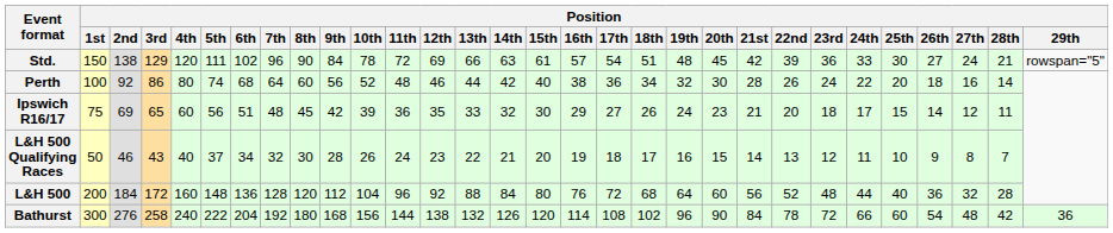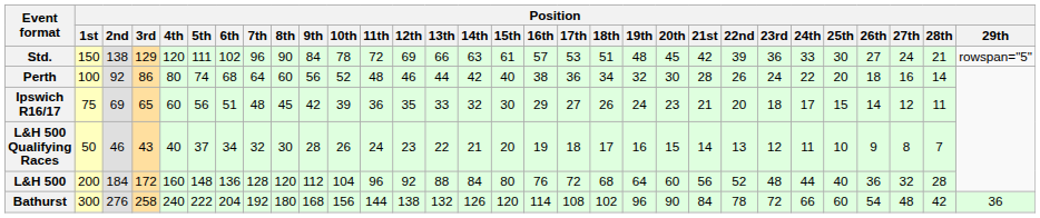Std. | Position / 17th: 54 -> 53
